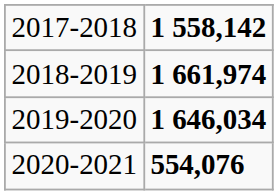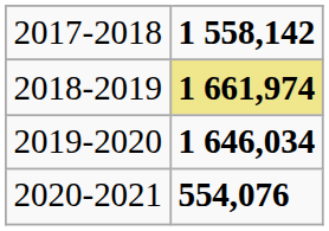2018-2019 | column 2: no background -> khaki background
